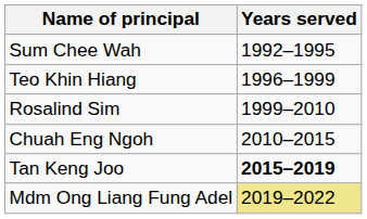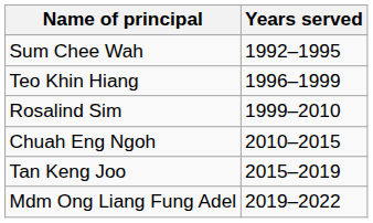Tan Keng Joo | Years served: bold -> normal
Mdm Ong Liang Fung Adel | Years served: khaki background -> no background
